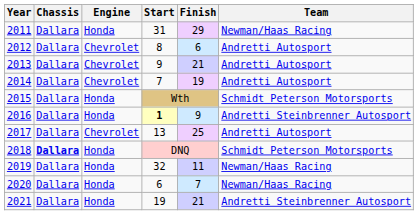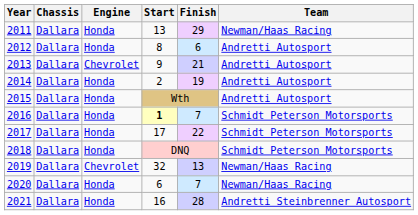2011 | Start: 31 -> 13
2012 | Engine: Chevrolet -> Honda
2014 | Engine: Chevrolet -> Honda
2014 | Start: 7 -> 2
2015 | Team: Schmidt Peterson Motorsports -> Andretti Autosport
2016 | Finish: 9 -> 7
2016 | Team: Andretti Steinbrenner Autosport -> Schmidt Peterson Motorsports
2017 | Engine: Chevrolet -> Honda
2017 | Start: 13 -> 17
2017 | Finish: 25 -> 22
2017 | Team: Andretti Autosport -> Schmidt Peterson Motorsports
2018 | Chassis: bold -> normal
2019 | Engine: Honda -> Chevrolet
2019 | Finish: 11 -> 13
2021 | Start: 19 -> 16
2021 | Finish: 21 -> 28
